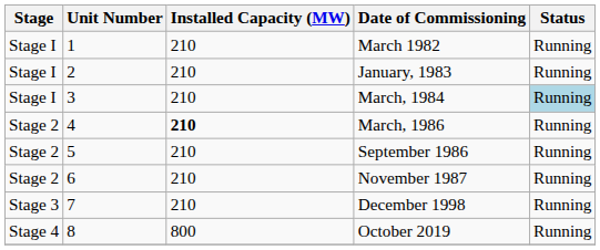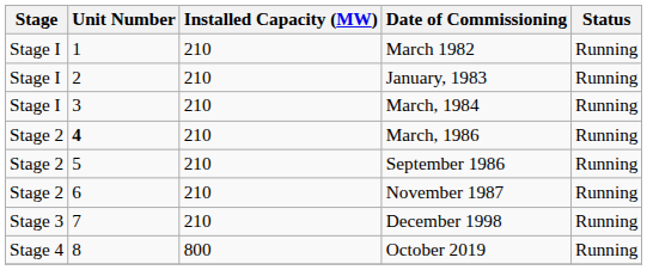March, 1984 | Status: lightblue background -> no background
March, 1986 | Unit Number: normal -> bold
March, 1986 | Installed Capacity (MW): bold -> normal
